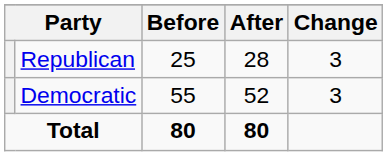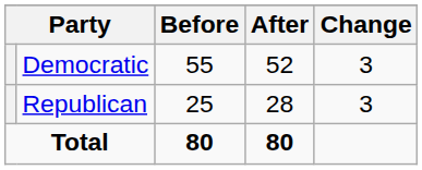rows swapped: Democratic <-> Republican
